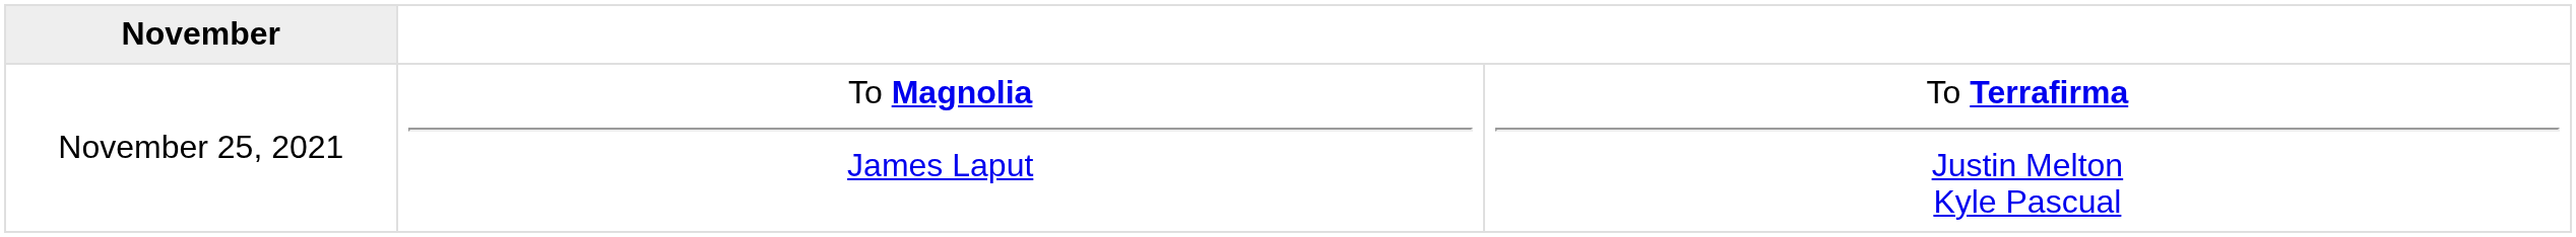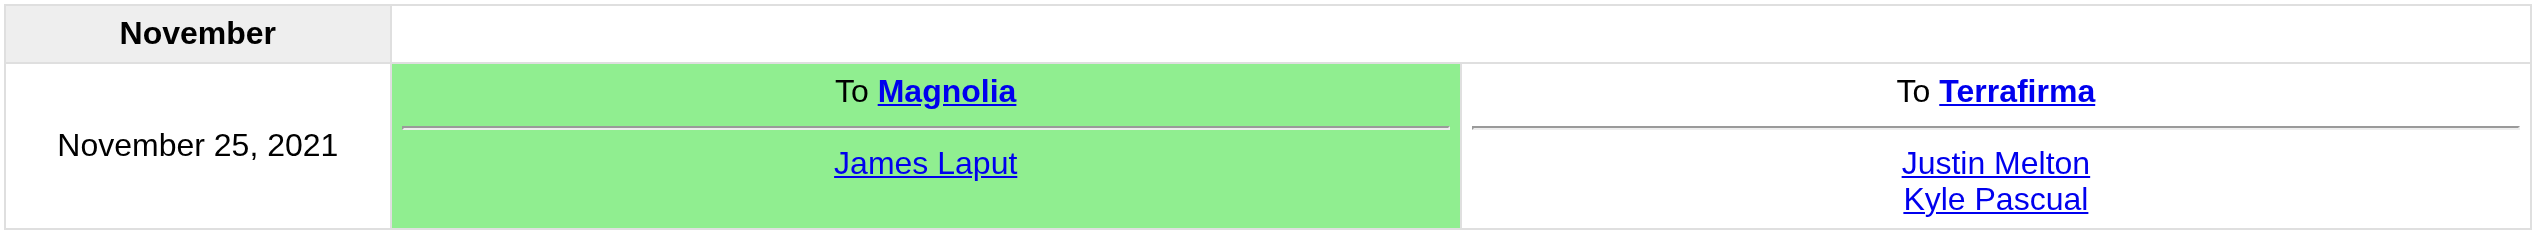November 25, 2021 | column 2: no background -> lightgreen background
